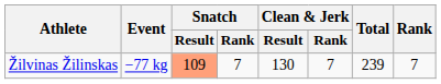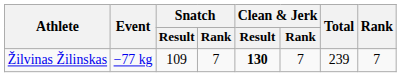Žilvinas Žilinskas | Snatch / Result: lightsalmon background -> no background
Žilvinas Žilinskas | Clean & Jerk / Result: normal -> bold
